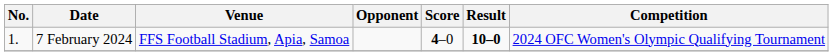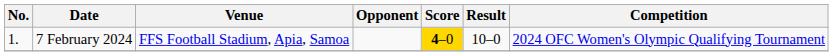7 February 2024 | Score: no background -> gold background
7 February 2024 | Result: bold -> normal
